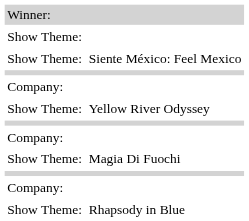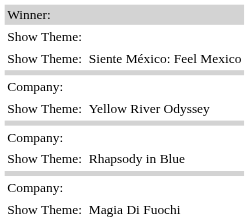row 7 | column 2: Magia Di Fuochi -> Rhapsody in Blue
row 9 | column 2: Rhapsody in Blue -> Magia Di Fuochi
